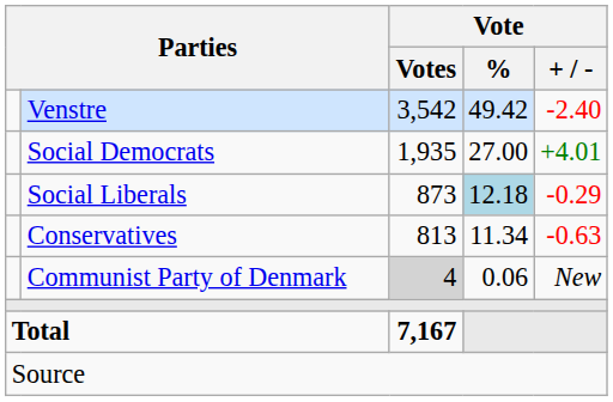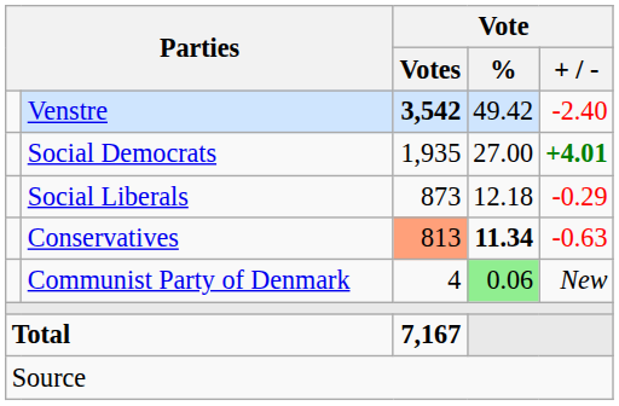Venstre | Vote / Votes: normal -> bold
Social Democrats | Vote / + / -: normal -> bold
Social Liberals | Vote / %: lightblue background -> no background
Conservatives | Vote / Votes: no background -> lightsalmon background
Conservatives | Vote / %: normal -> bold
Communist Party of Denmark | Vote / Votes: lightgrey background -> no background
Communist Party of Denmark | Vote / %: no background -> lightgreen background
